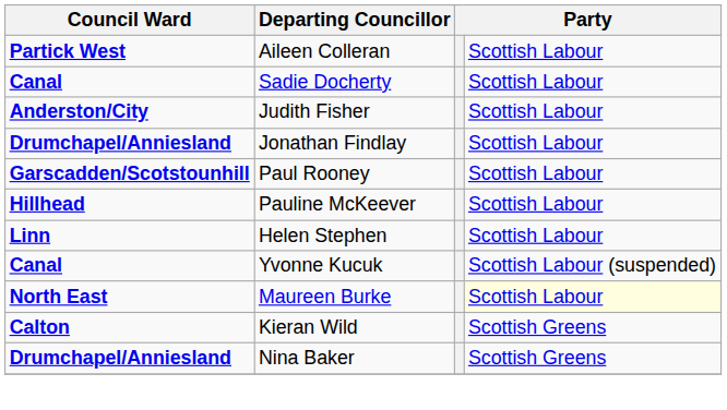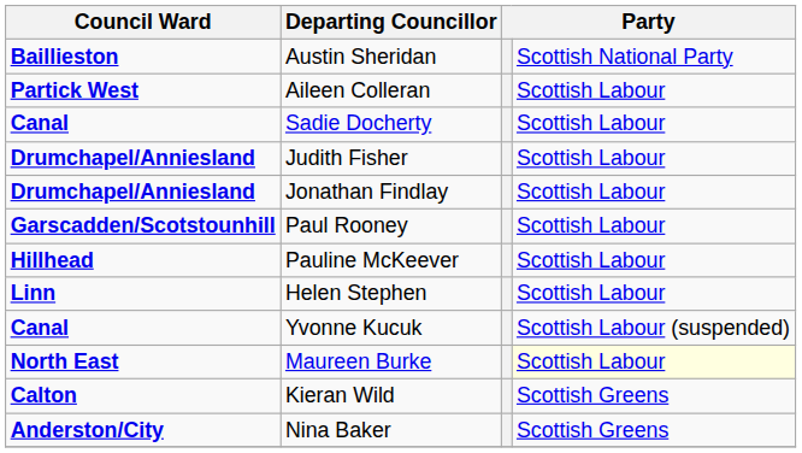+ row: Baillieston | Austin Sheridan | Scottish National Party
Judith Fisher | Council Ward: Anderston/City -> Drumchapel/Anniesland
Nina Baker | Council Ward: Drumchapel/Anniesland -> Anderston/City
